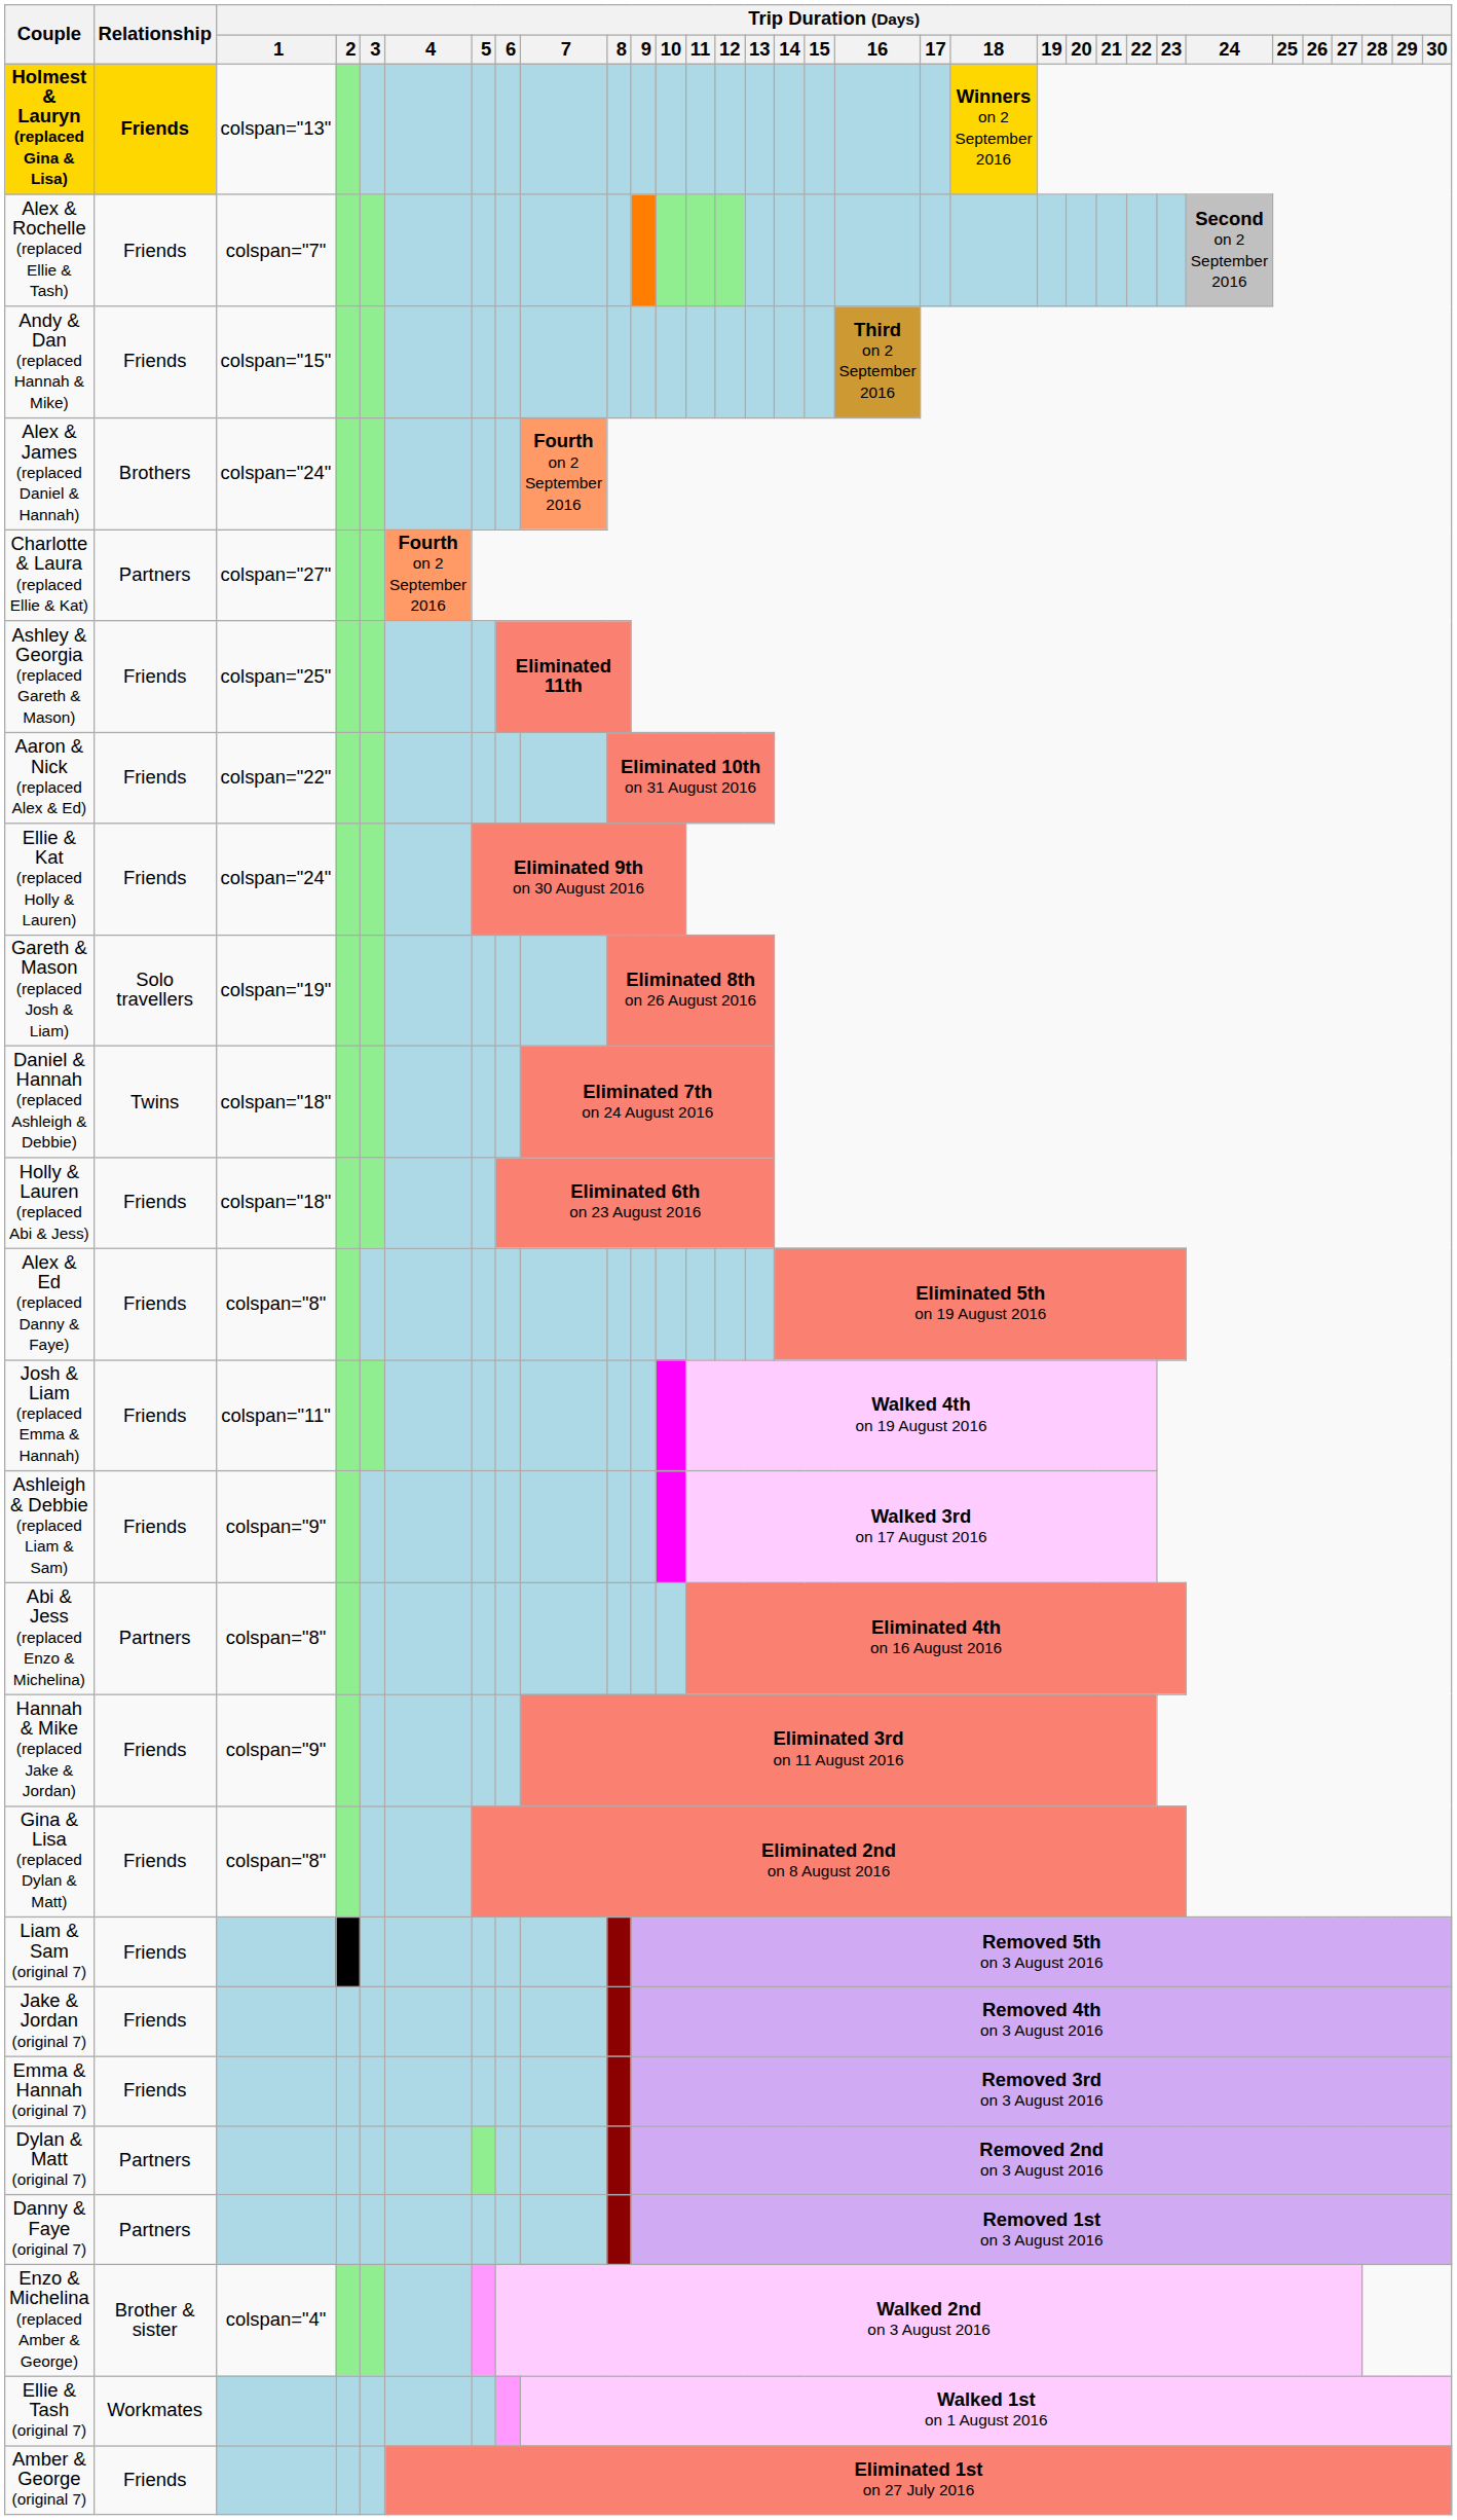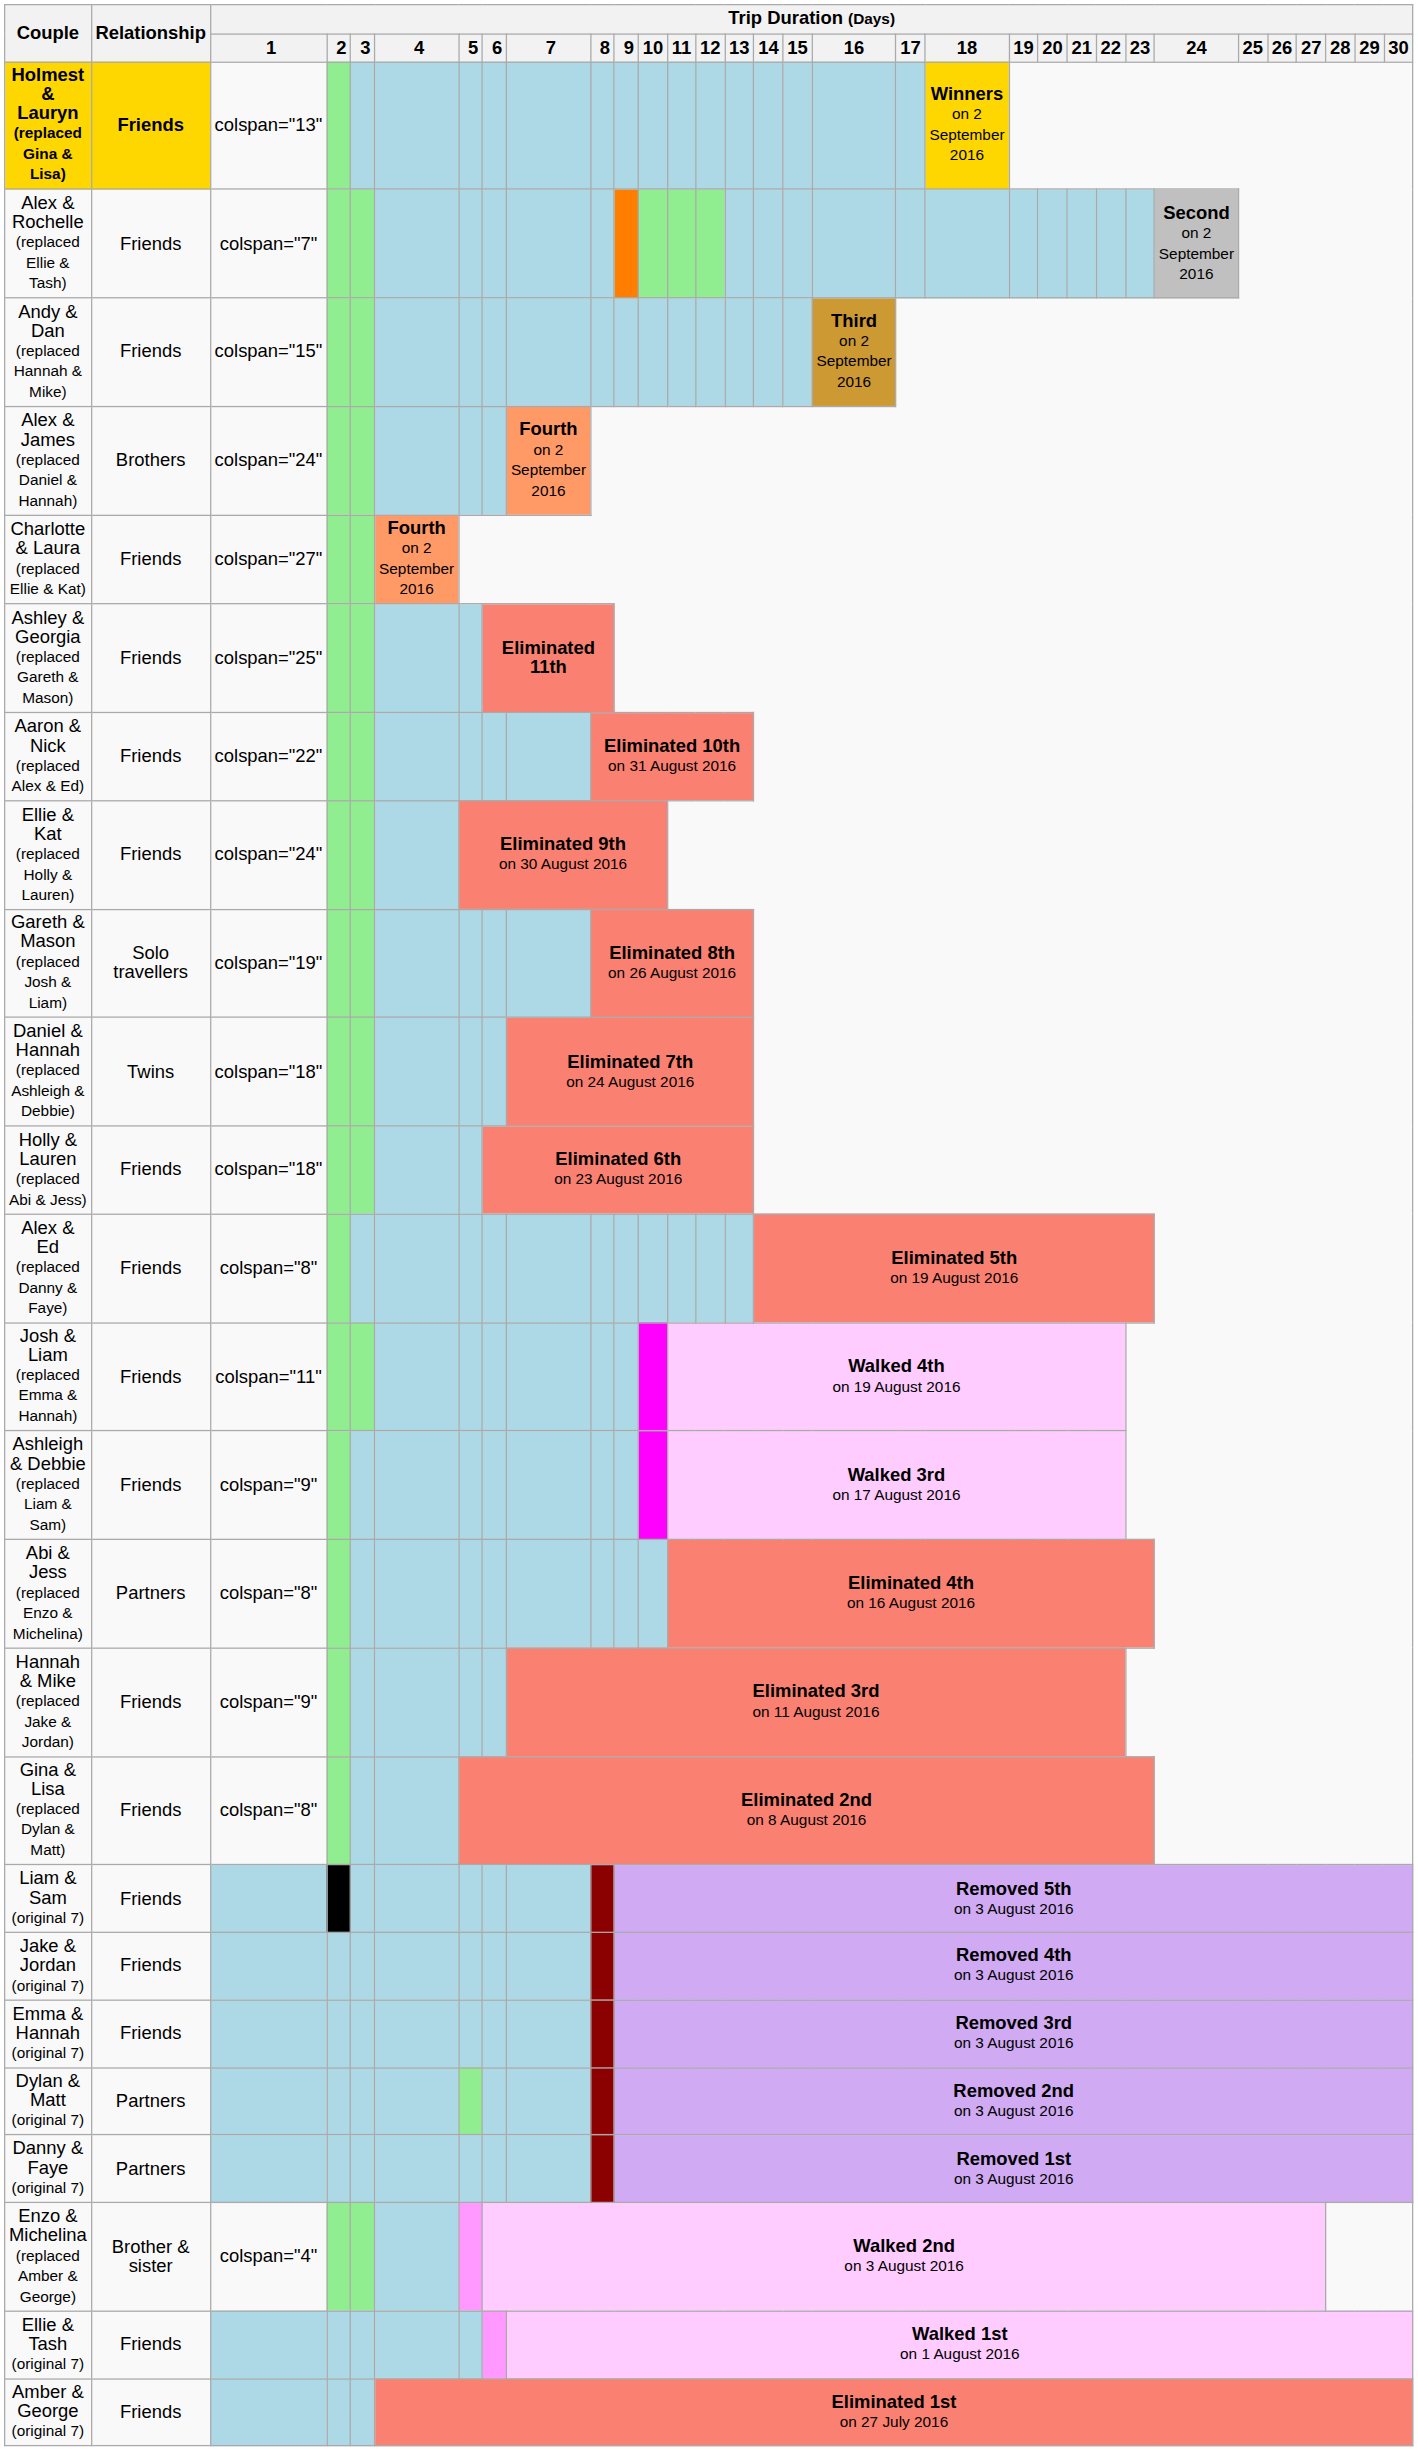Charlotte & Laura (replaced Ellie & Kat) | Relationship: Partners -> Friends
Ellie & Tash (original 7) | Relationship: Workmates -> Friends
